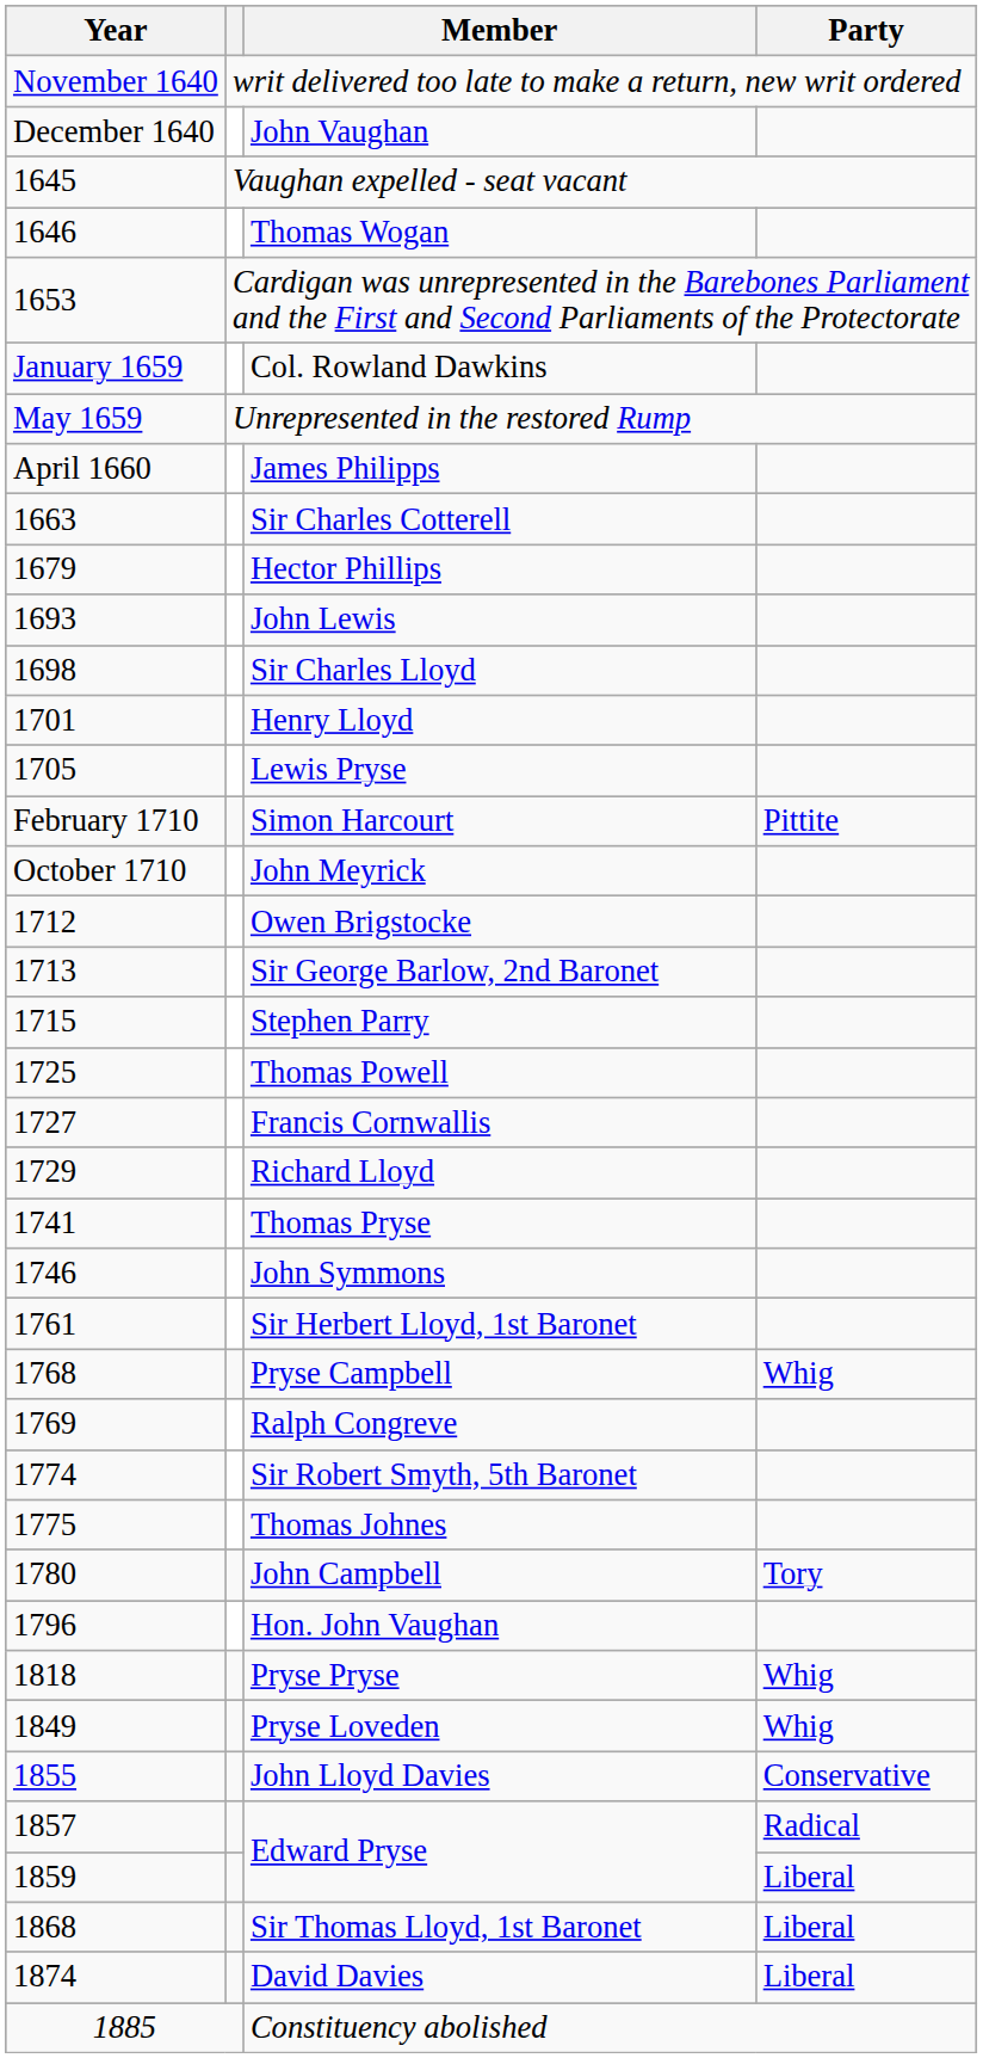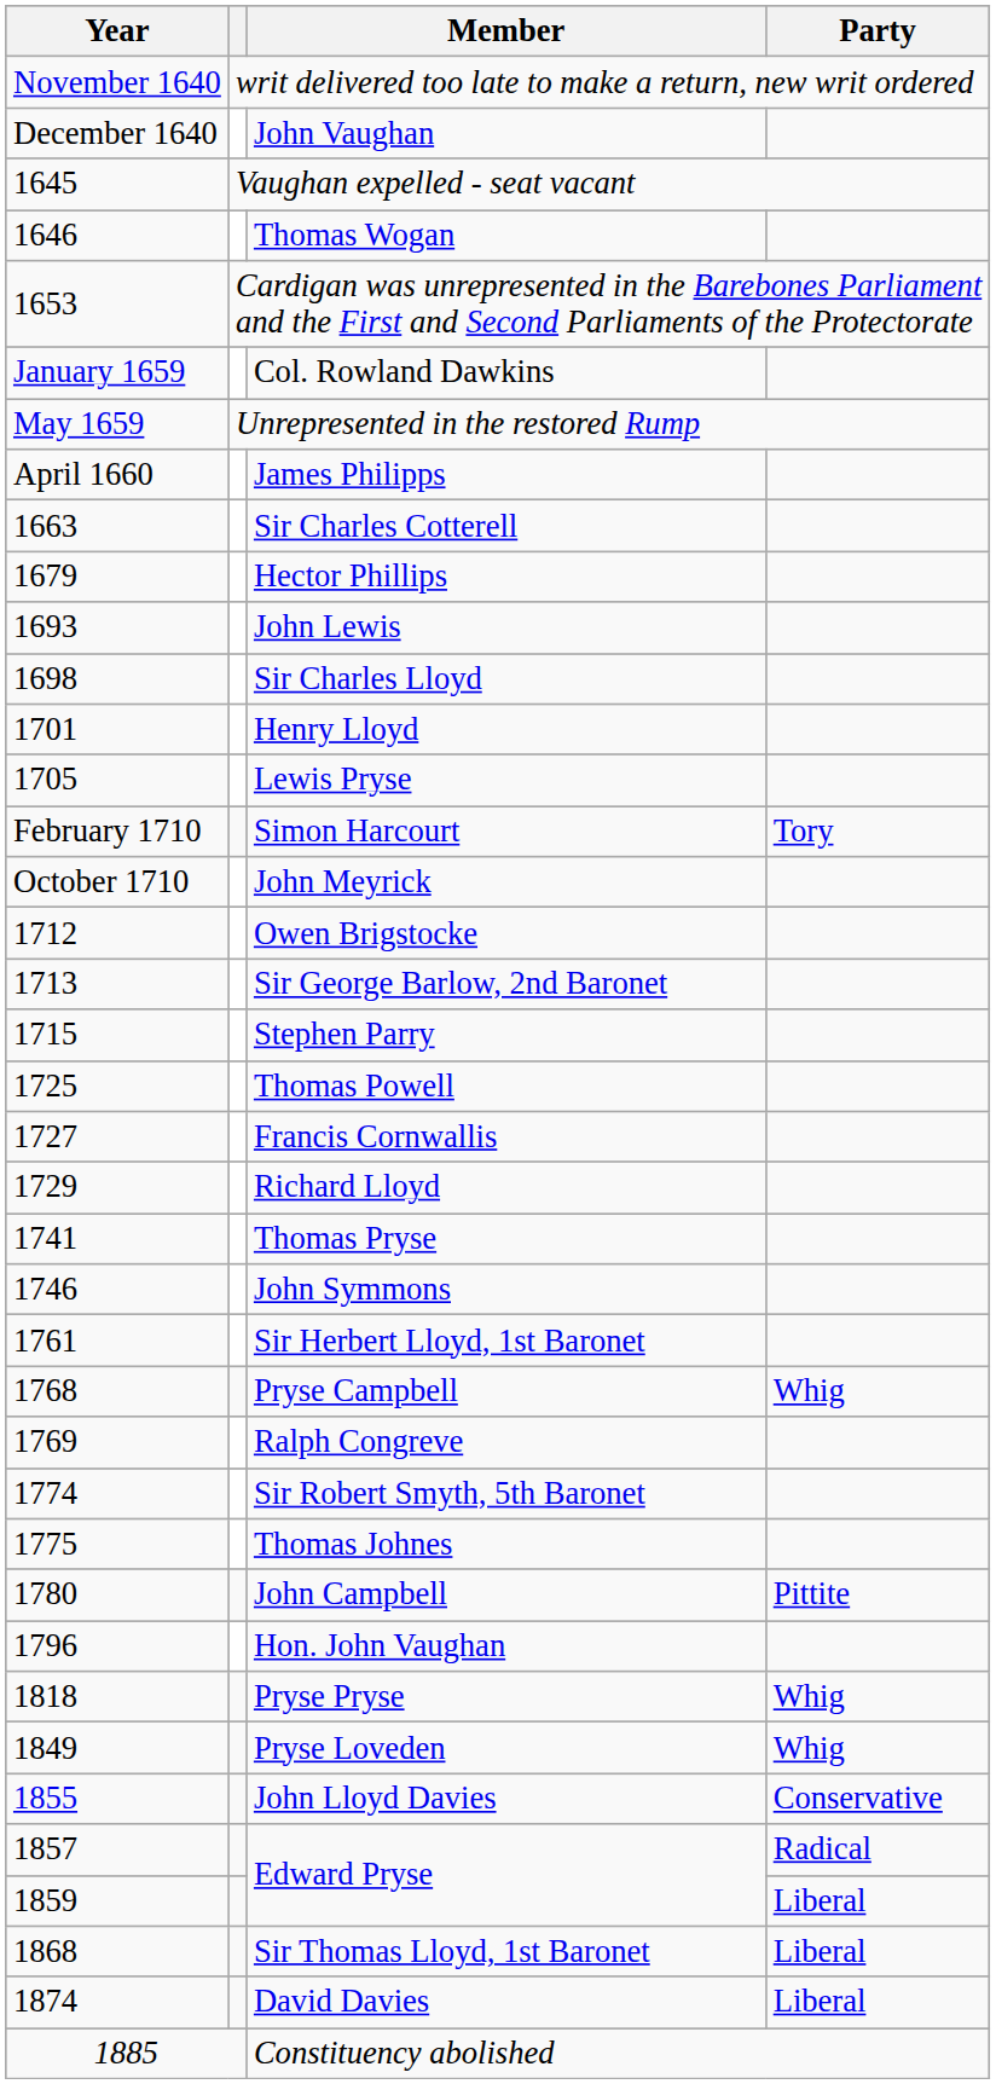Simon Harcourt | Party: Pittite -> Tory
John Campbell | Party: Tory -> Pittite
